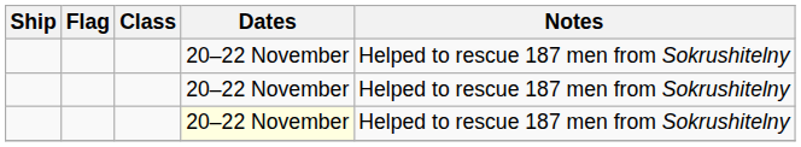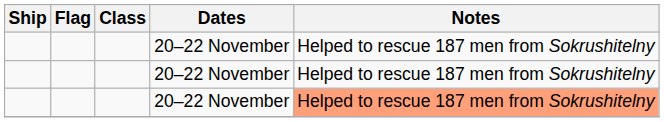row 4 | Dates: lightyellow background -> no background
row 4 | Notes: no background -> lightsalmon background
